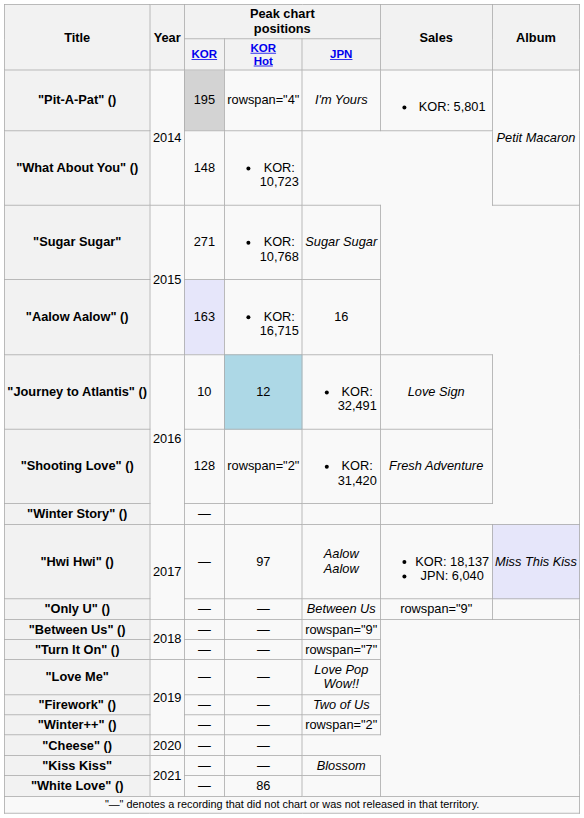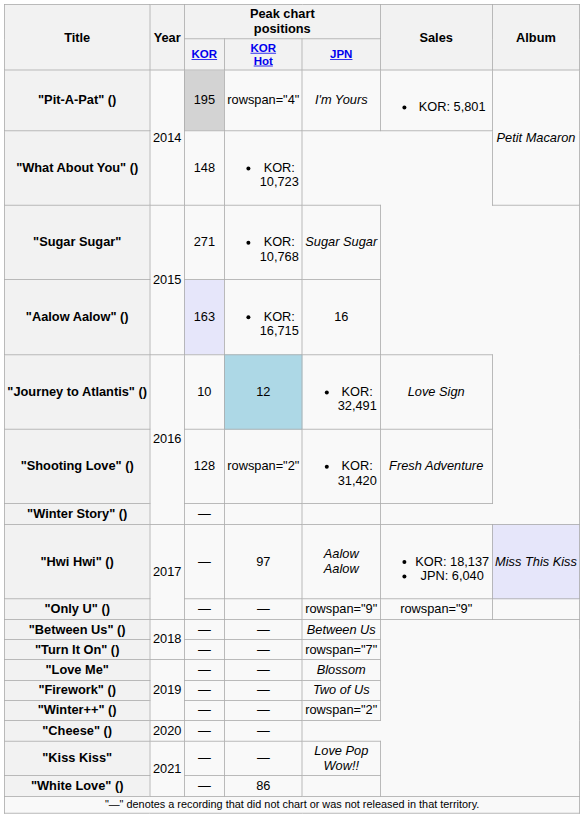"Only U" () | Peak chart positions / JPN: Between Us -> rowspan="9"
"Between Us" () | Peak chart positions / JPN: rowspan="9" -> Between Us
"Love Me" | Peak chart positions / JPN: Love Pop Wow!! -> Blossom
"Kiss Kiss" | Peak chart positions / JPN: Blossom -> Love Pop Wow!!
